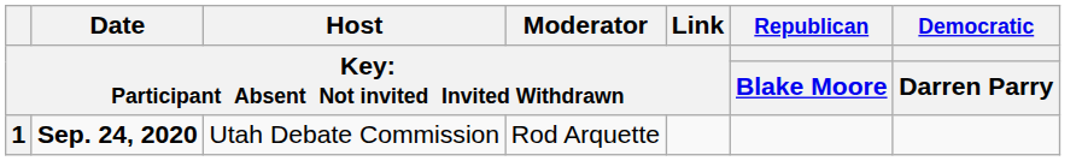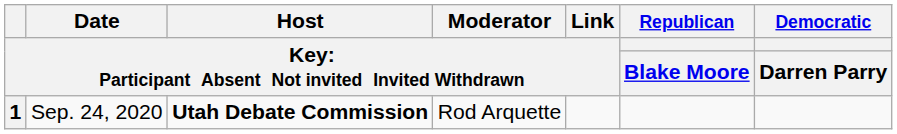1 | column 2: bold -> normal
1 | column 3: normal -> bold
